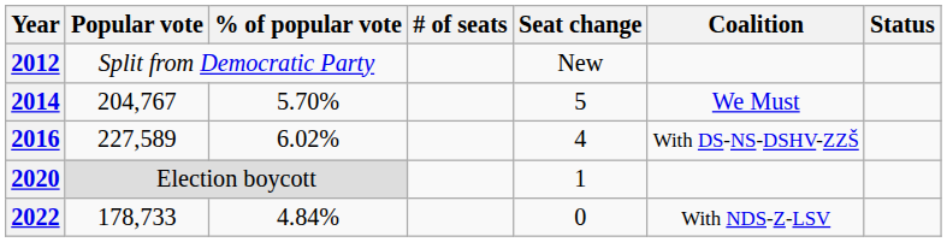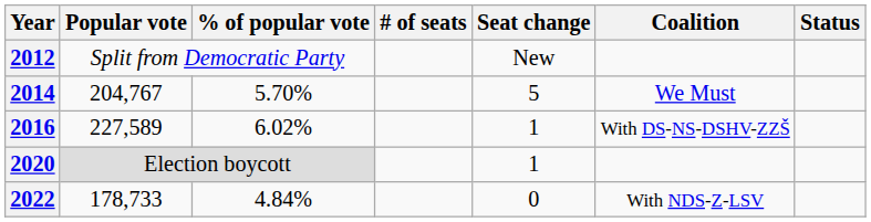2016 | Seat change: 4 -> 1
